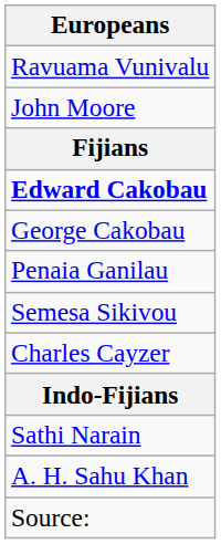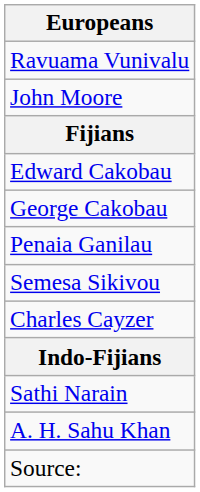row 5 | column 1: bold -> normal
